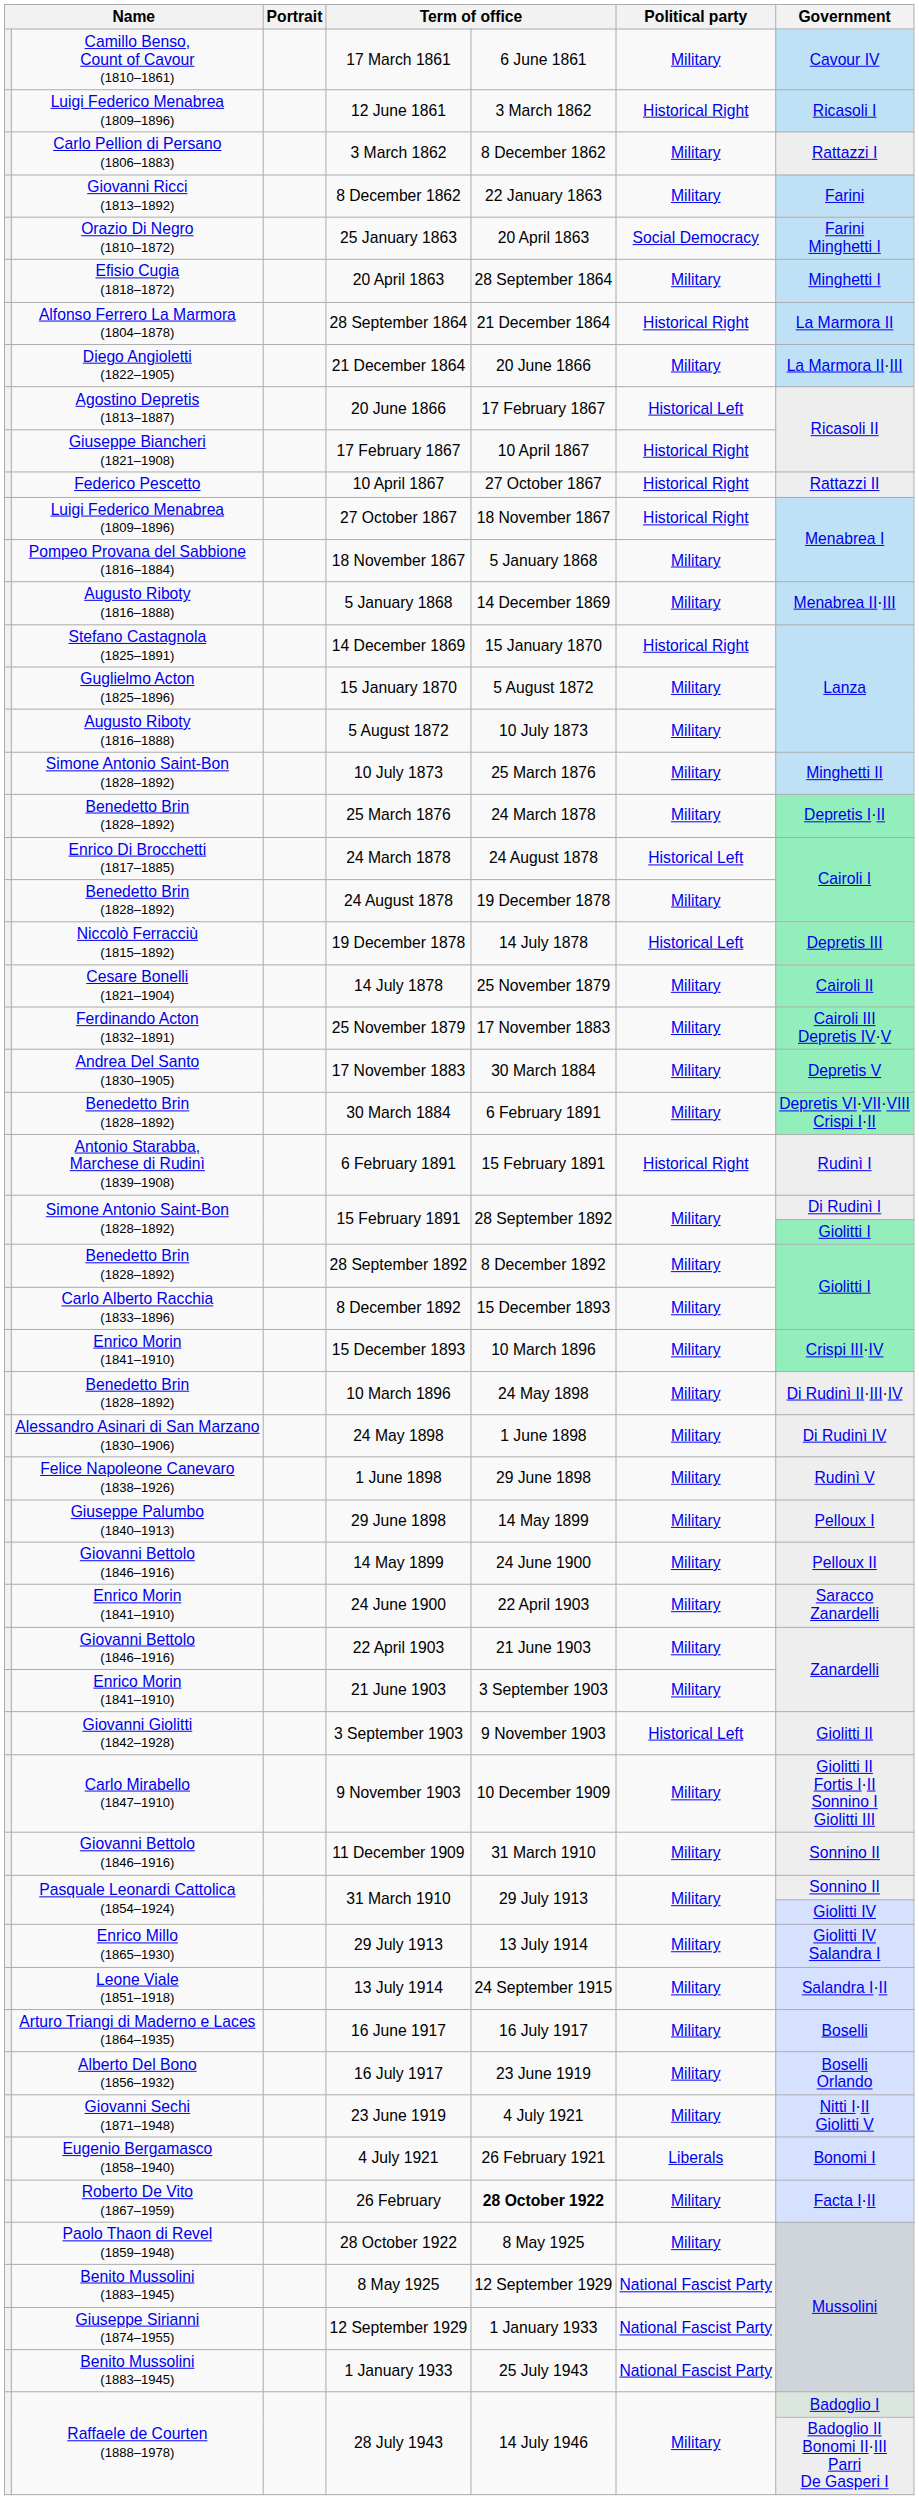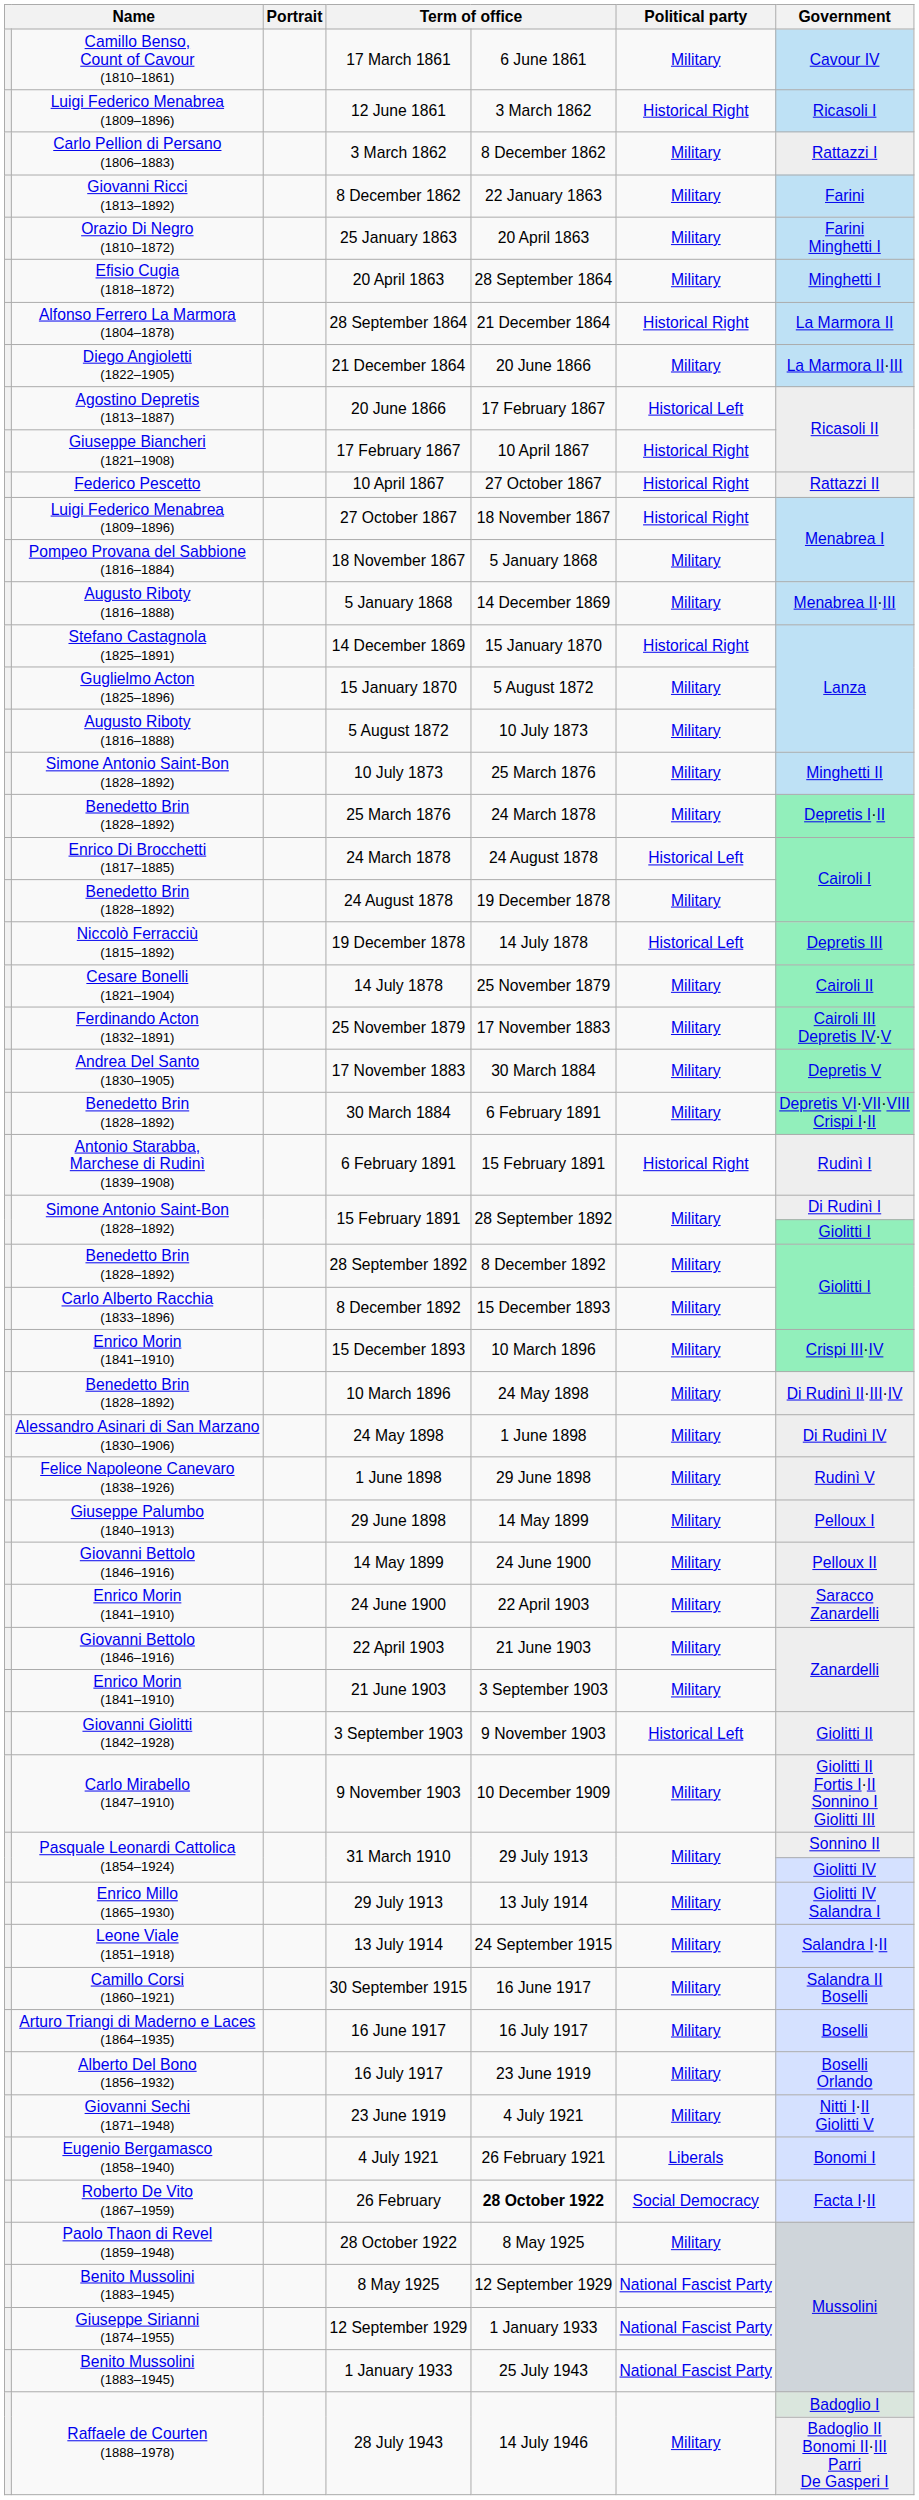25 January 1863 | Political party: Social Democracy -> Military
- row: Giovanni Bettolo (1846–1916) | 11 December 1909 | 31 March 1910 | Military | Sonnino II
+ row: Camillo Corsi (1860–1921) | 30 September 1915 | 16 June 1917 | Military | Salandra II Boselli
26 February | Political party: Military -> Social Democracy
